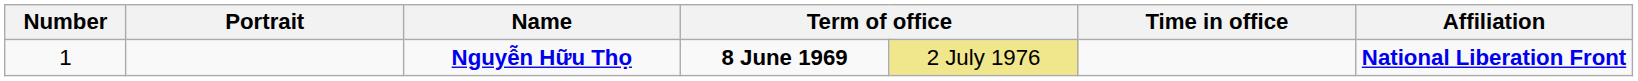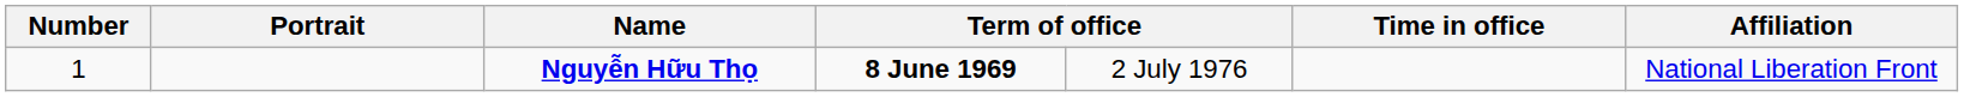Nguyễn Hữu Thọ | column 5: khaki background -> no background
Nguyễn Hữu Thọ | Affiliation: bold -> normal
